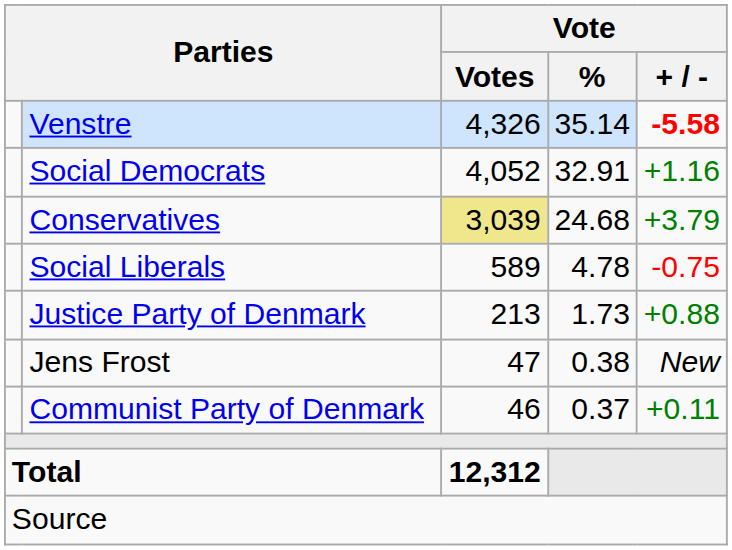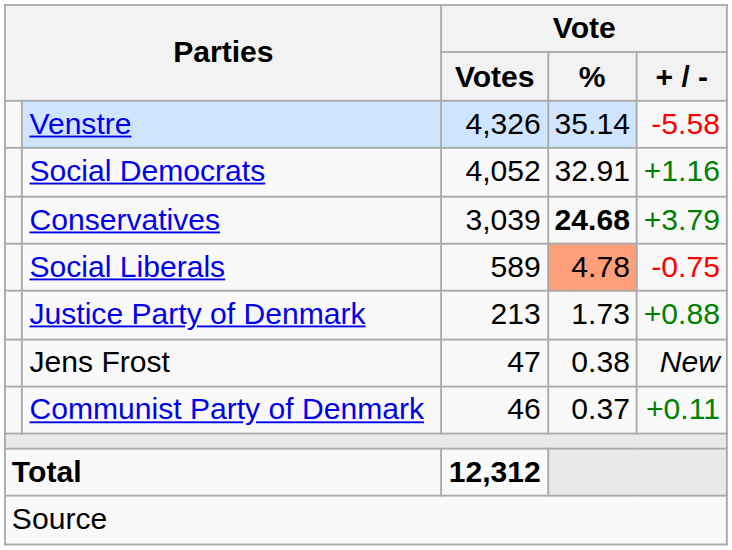Venstre | Vote / + / -: bold -> normal
Conservatives | Vote / Votes: khaki background -> no background
Conservatives | Vote / %: normal -> bold
Social Liberals | Vote / %: no background -> lightsalmon background
